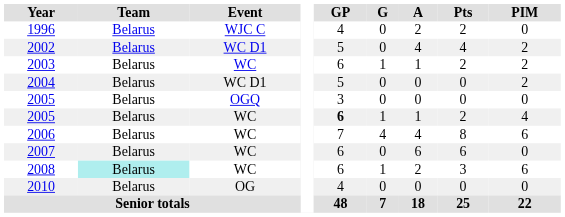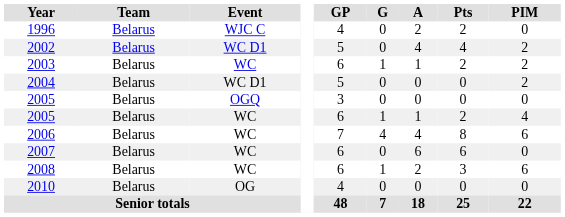2005 / WC | GP: bold -> normal
2008 | Team: paleturquoise background -> no background
